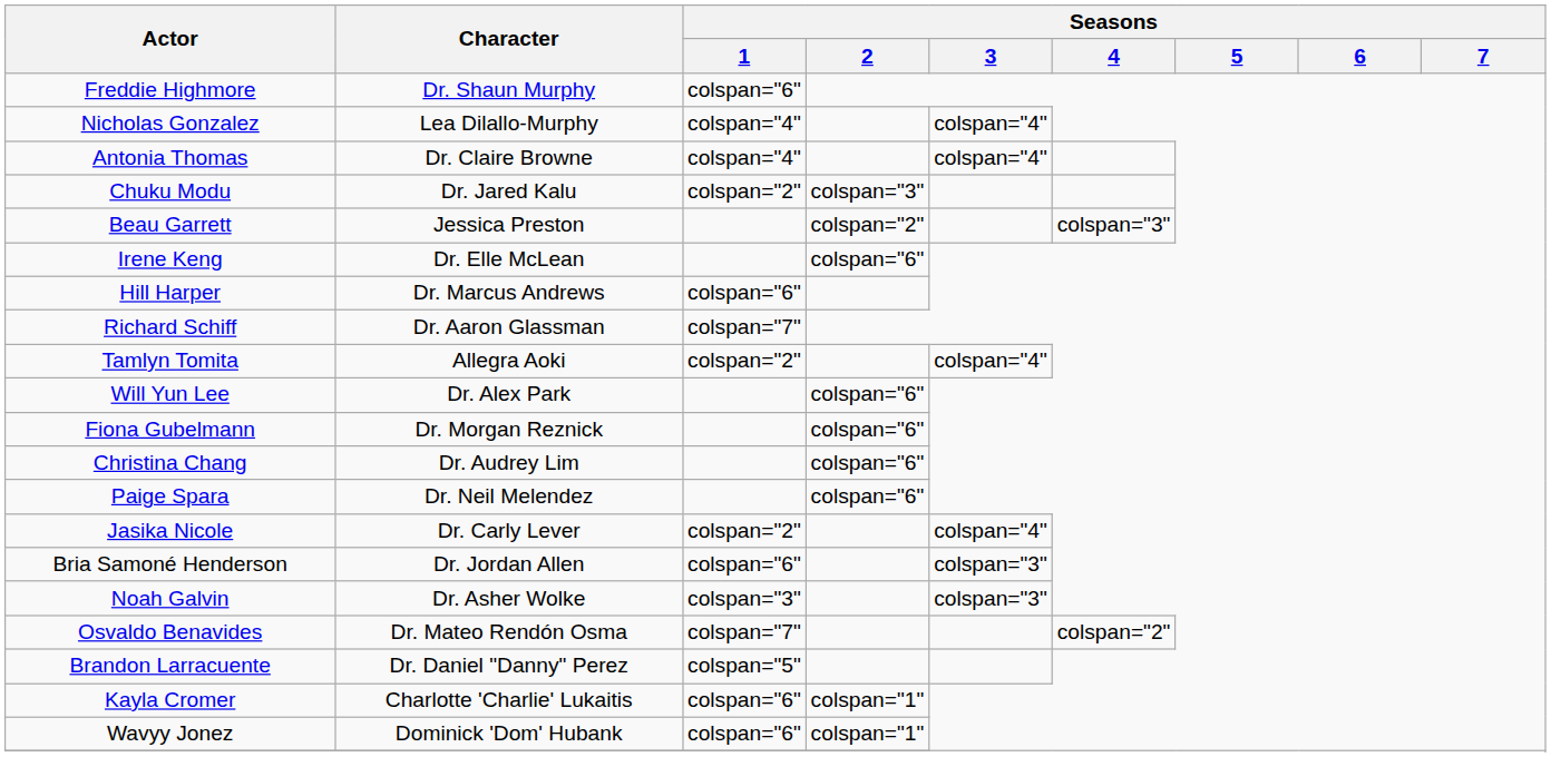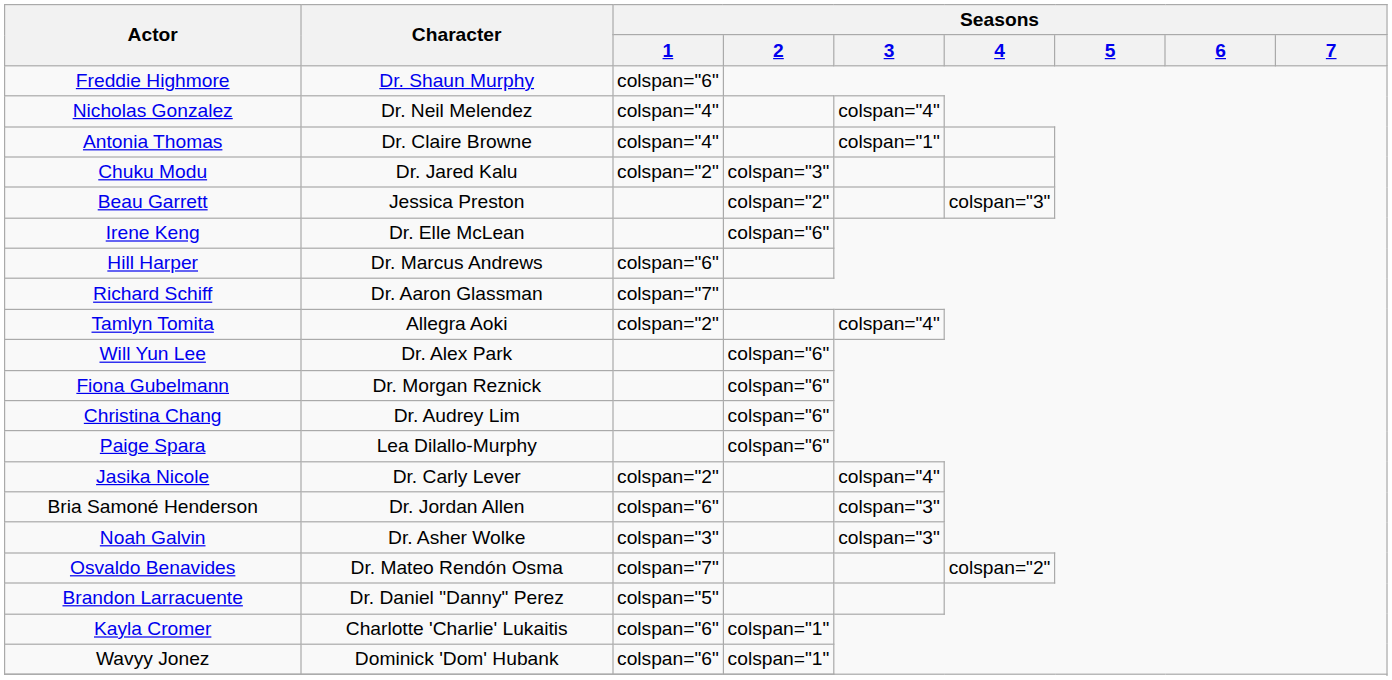Nicholas Gonzalez | Character: Lea Dilallo-Murphy -> Dr. Neil Melendez
Antonia Thomas | Seasons / 3: colspan="4" -> colspan="1"
Paige Spara | Character: Dr. Neil Melendez -> Lea Dilallo-Murphy
